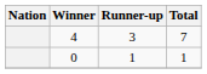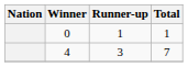rows swapped: 4 <-> 0
